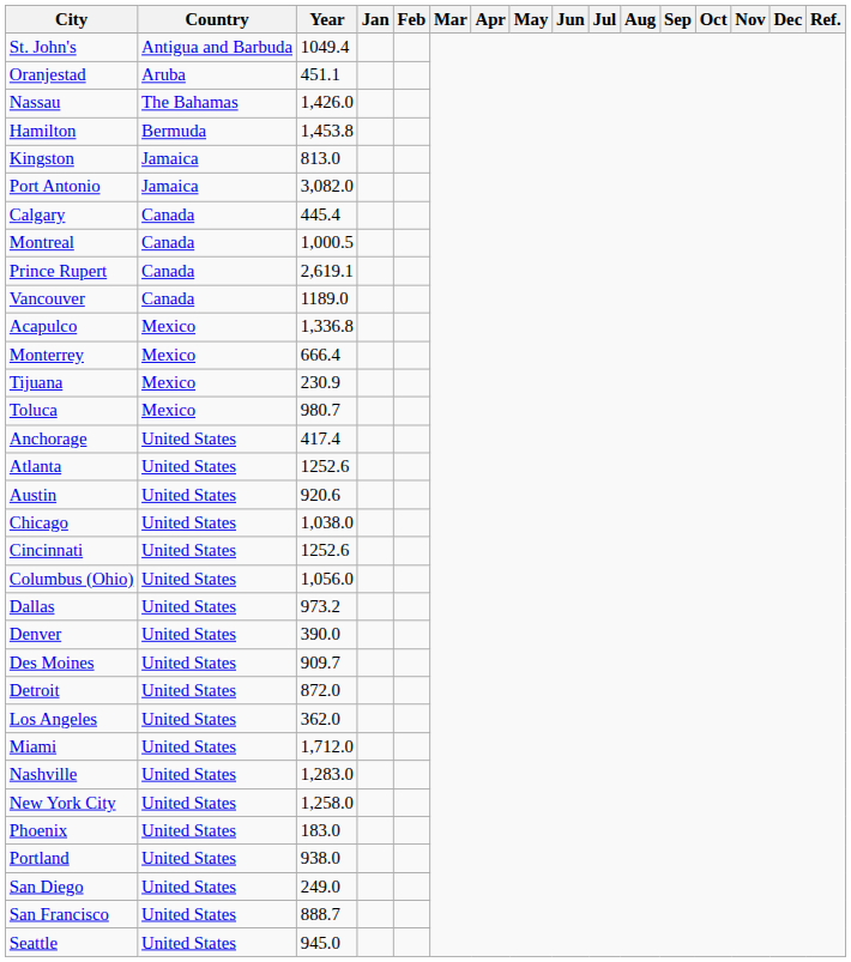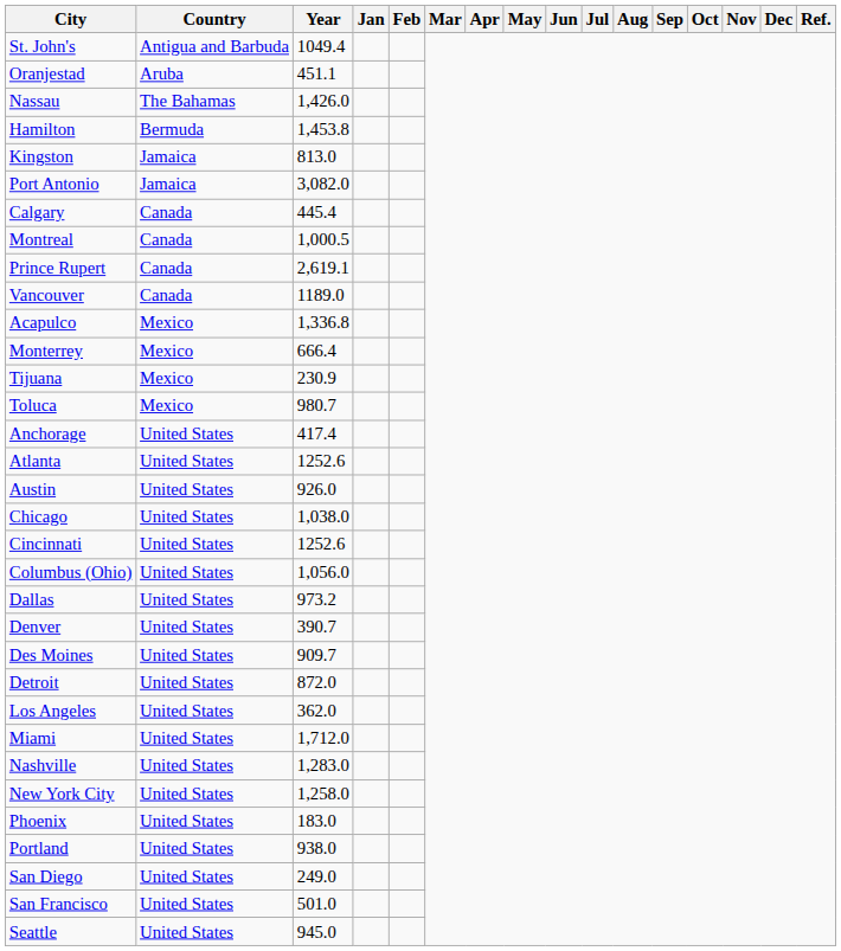Austin | Year: 920.6 -> 926.0
Denver | Year: 390.0 -> 390.7
San Francisco | Year: 888.7 -> 501.0
